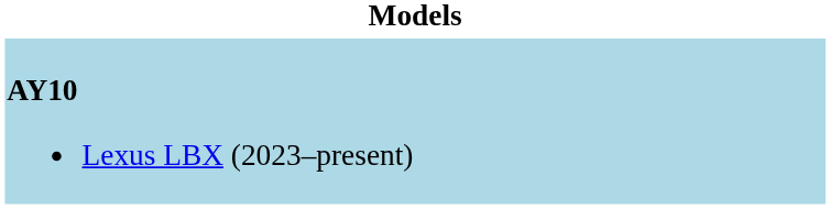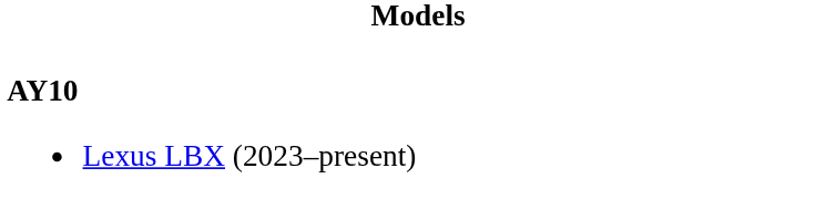row 2 | column 1: lightblue background -> no background
